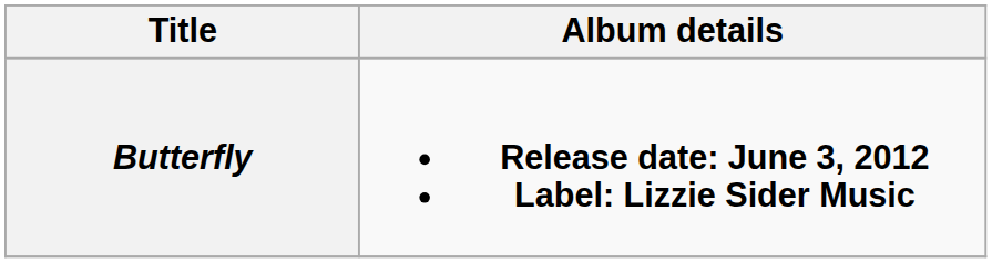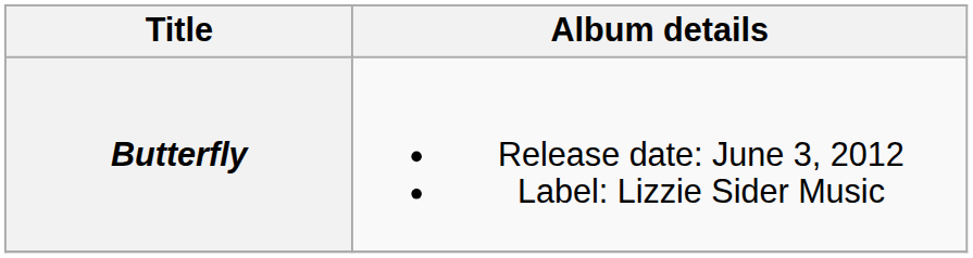Butterfly | Album details: bold -> normal
